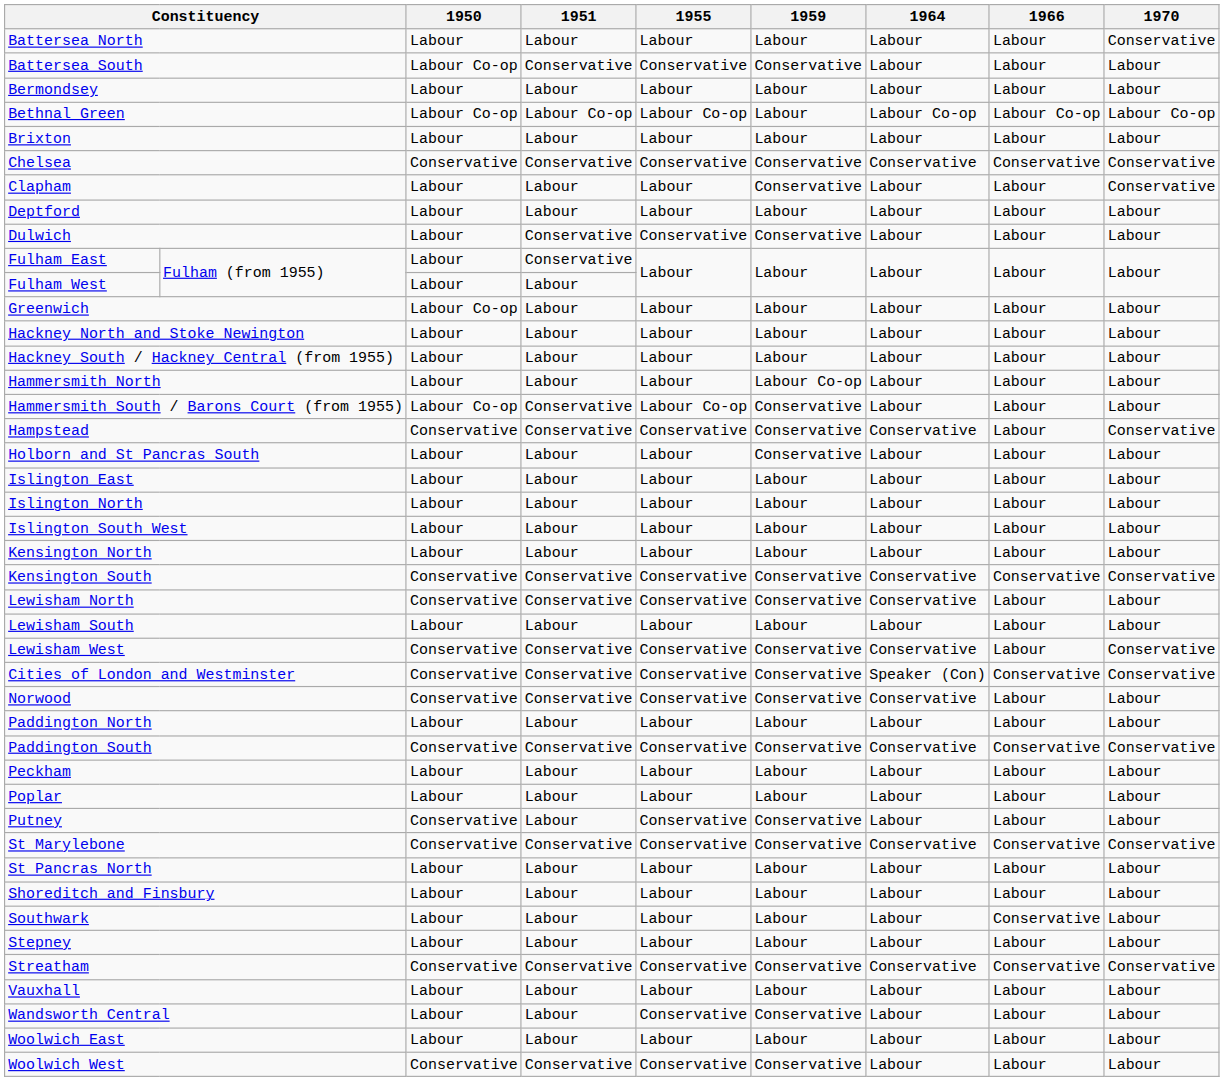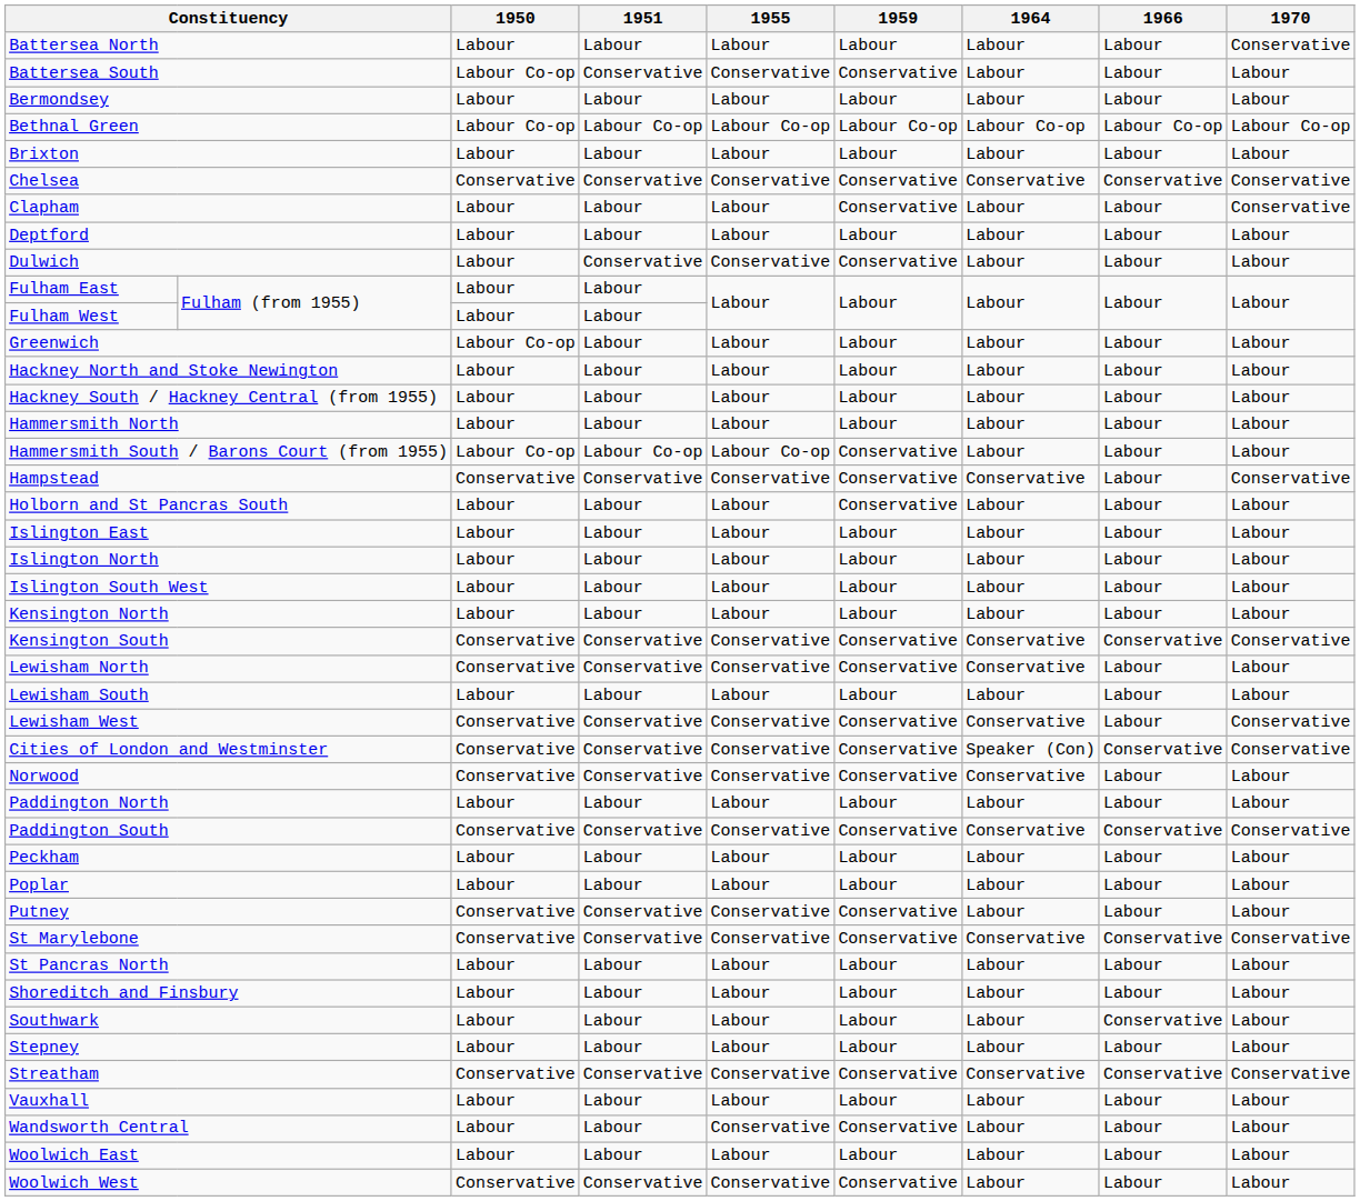Bethnal Green | 1959: Labour -> Labour Co-op
Fulham East | 1951: Conservative -> Labour
Hammersmith North | 1959: Labour Co-op -> Labour
Hammersmith South / Barons Court (from 1955) | 1951: Conservative -> Labour Co-op
Putney | 1951: Labour -> Conservative
